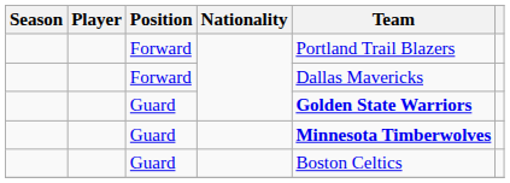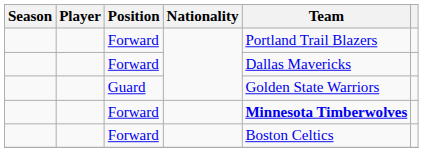row 4 | Team: bold -> normal
row 5 | Position: Guard -> Forward
row 6 | Position: Guard -> Forward
